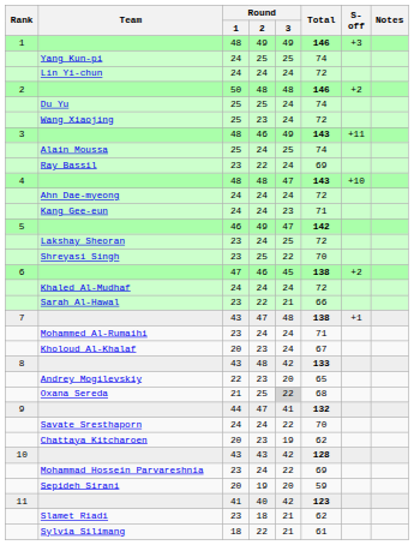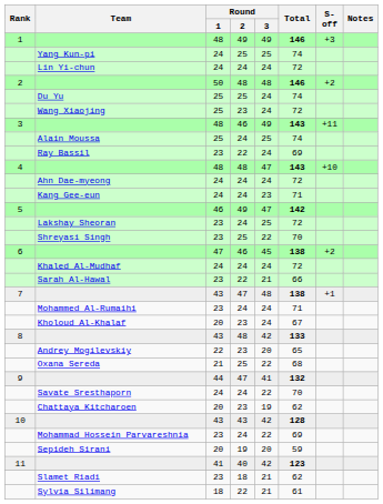Oxana Sereda | Round / 3: lightgrey background -> no background
